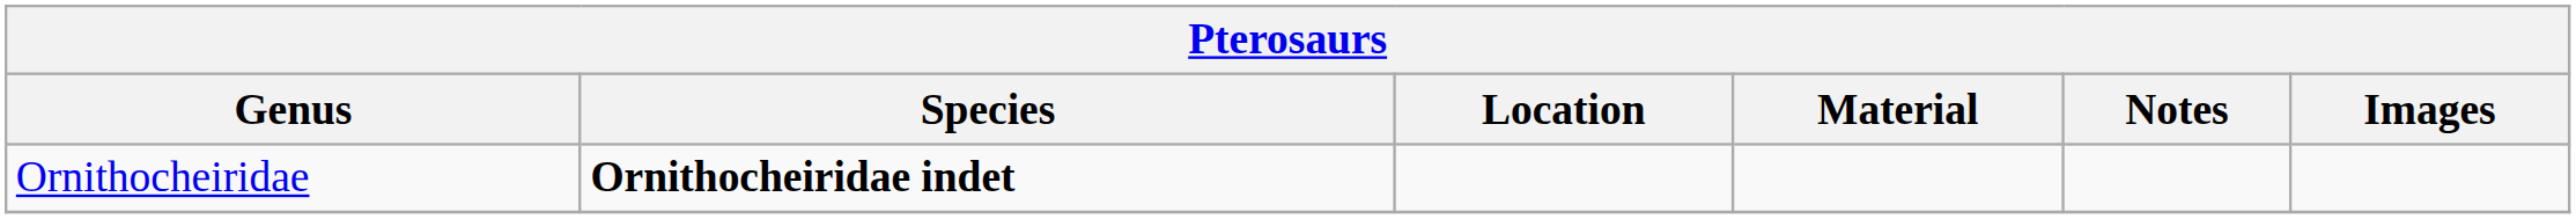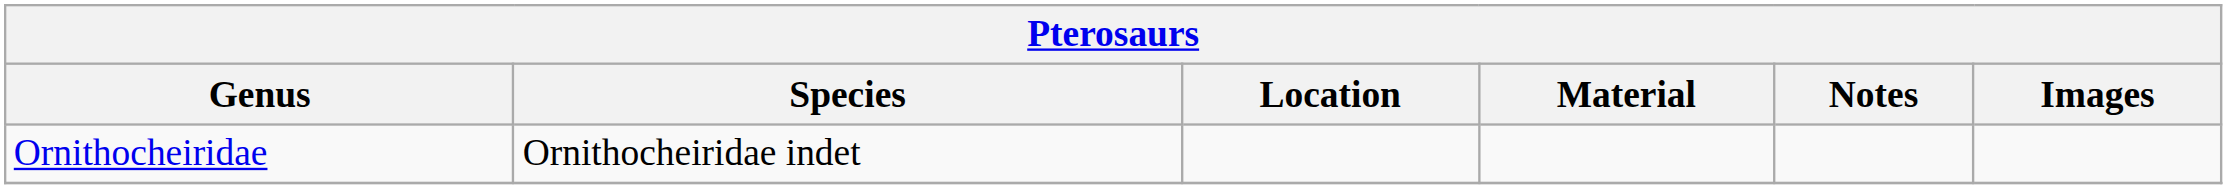Ornithocheiridae | Species: bold -> normal
